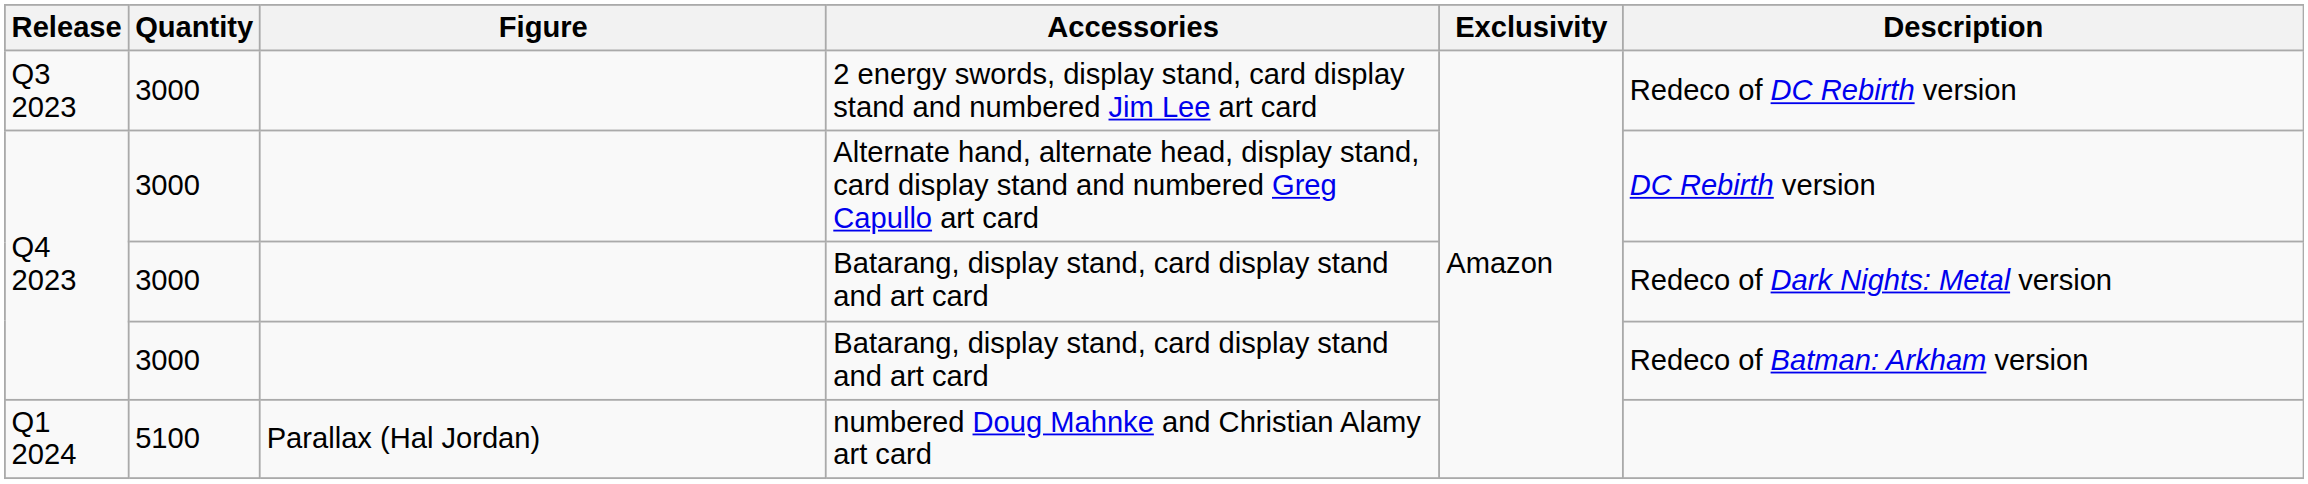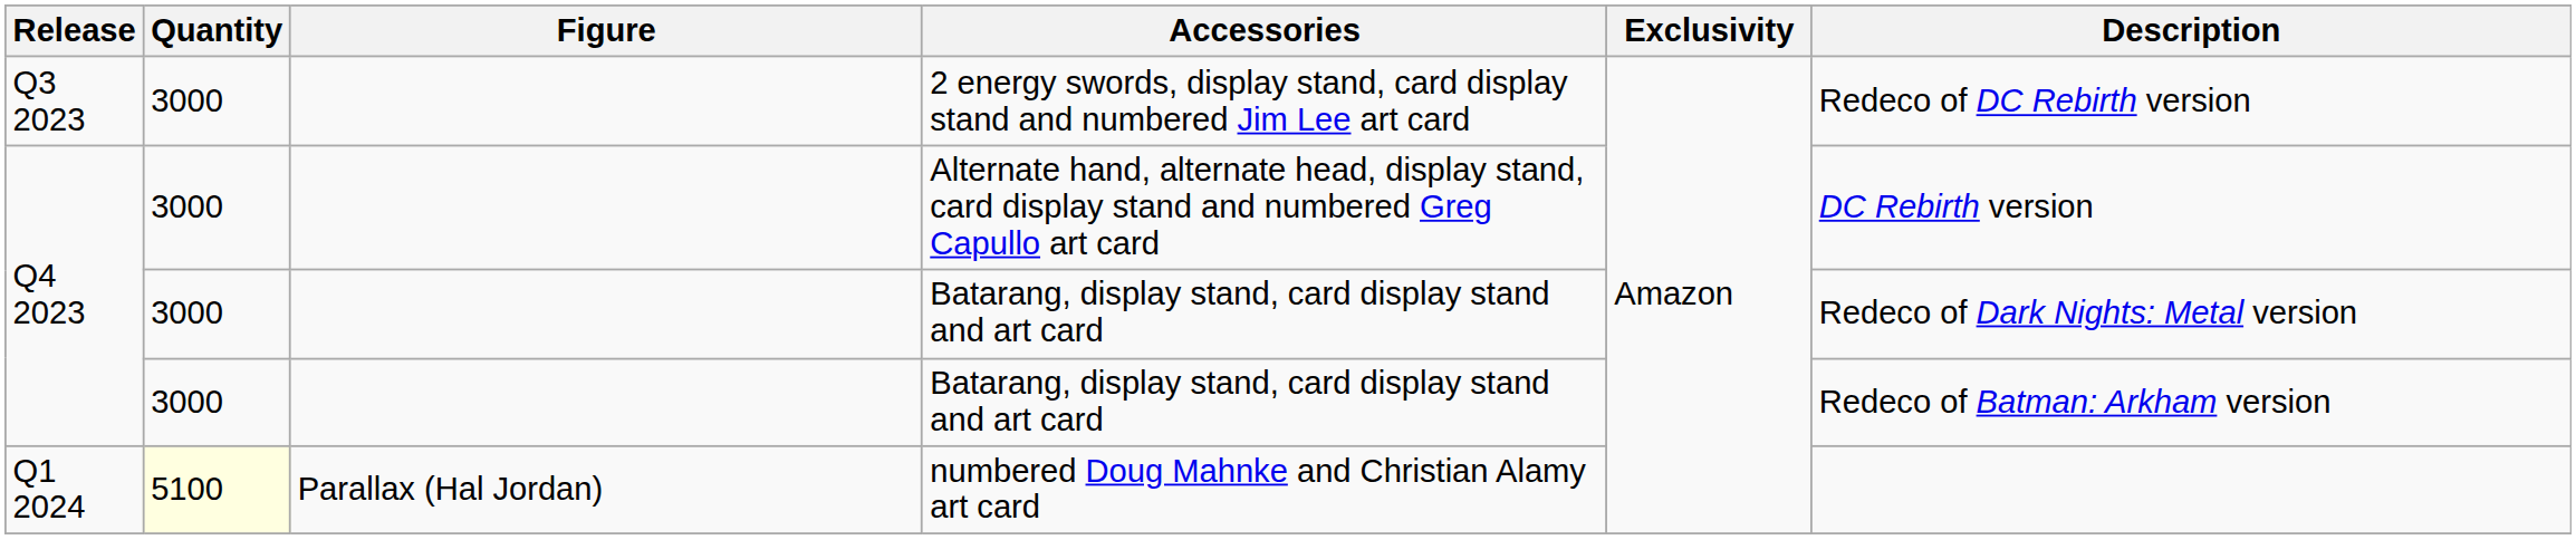numbered Doug Mahnke and Christian Alamy art card | Quantity: no background -> lightyellow background
